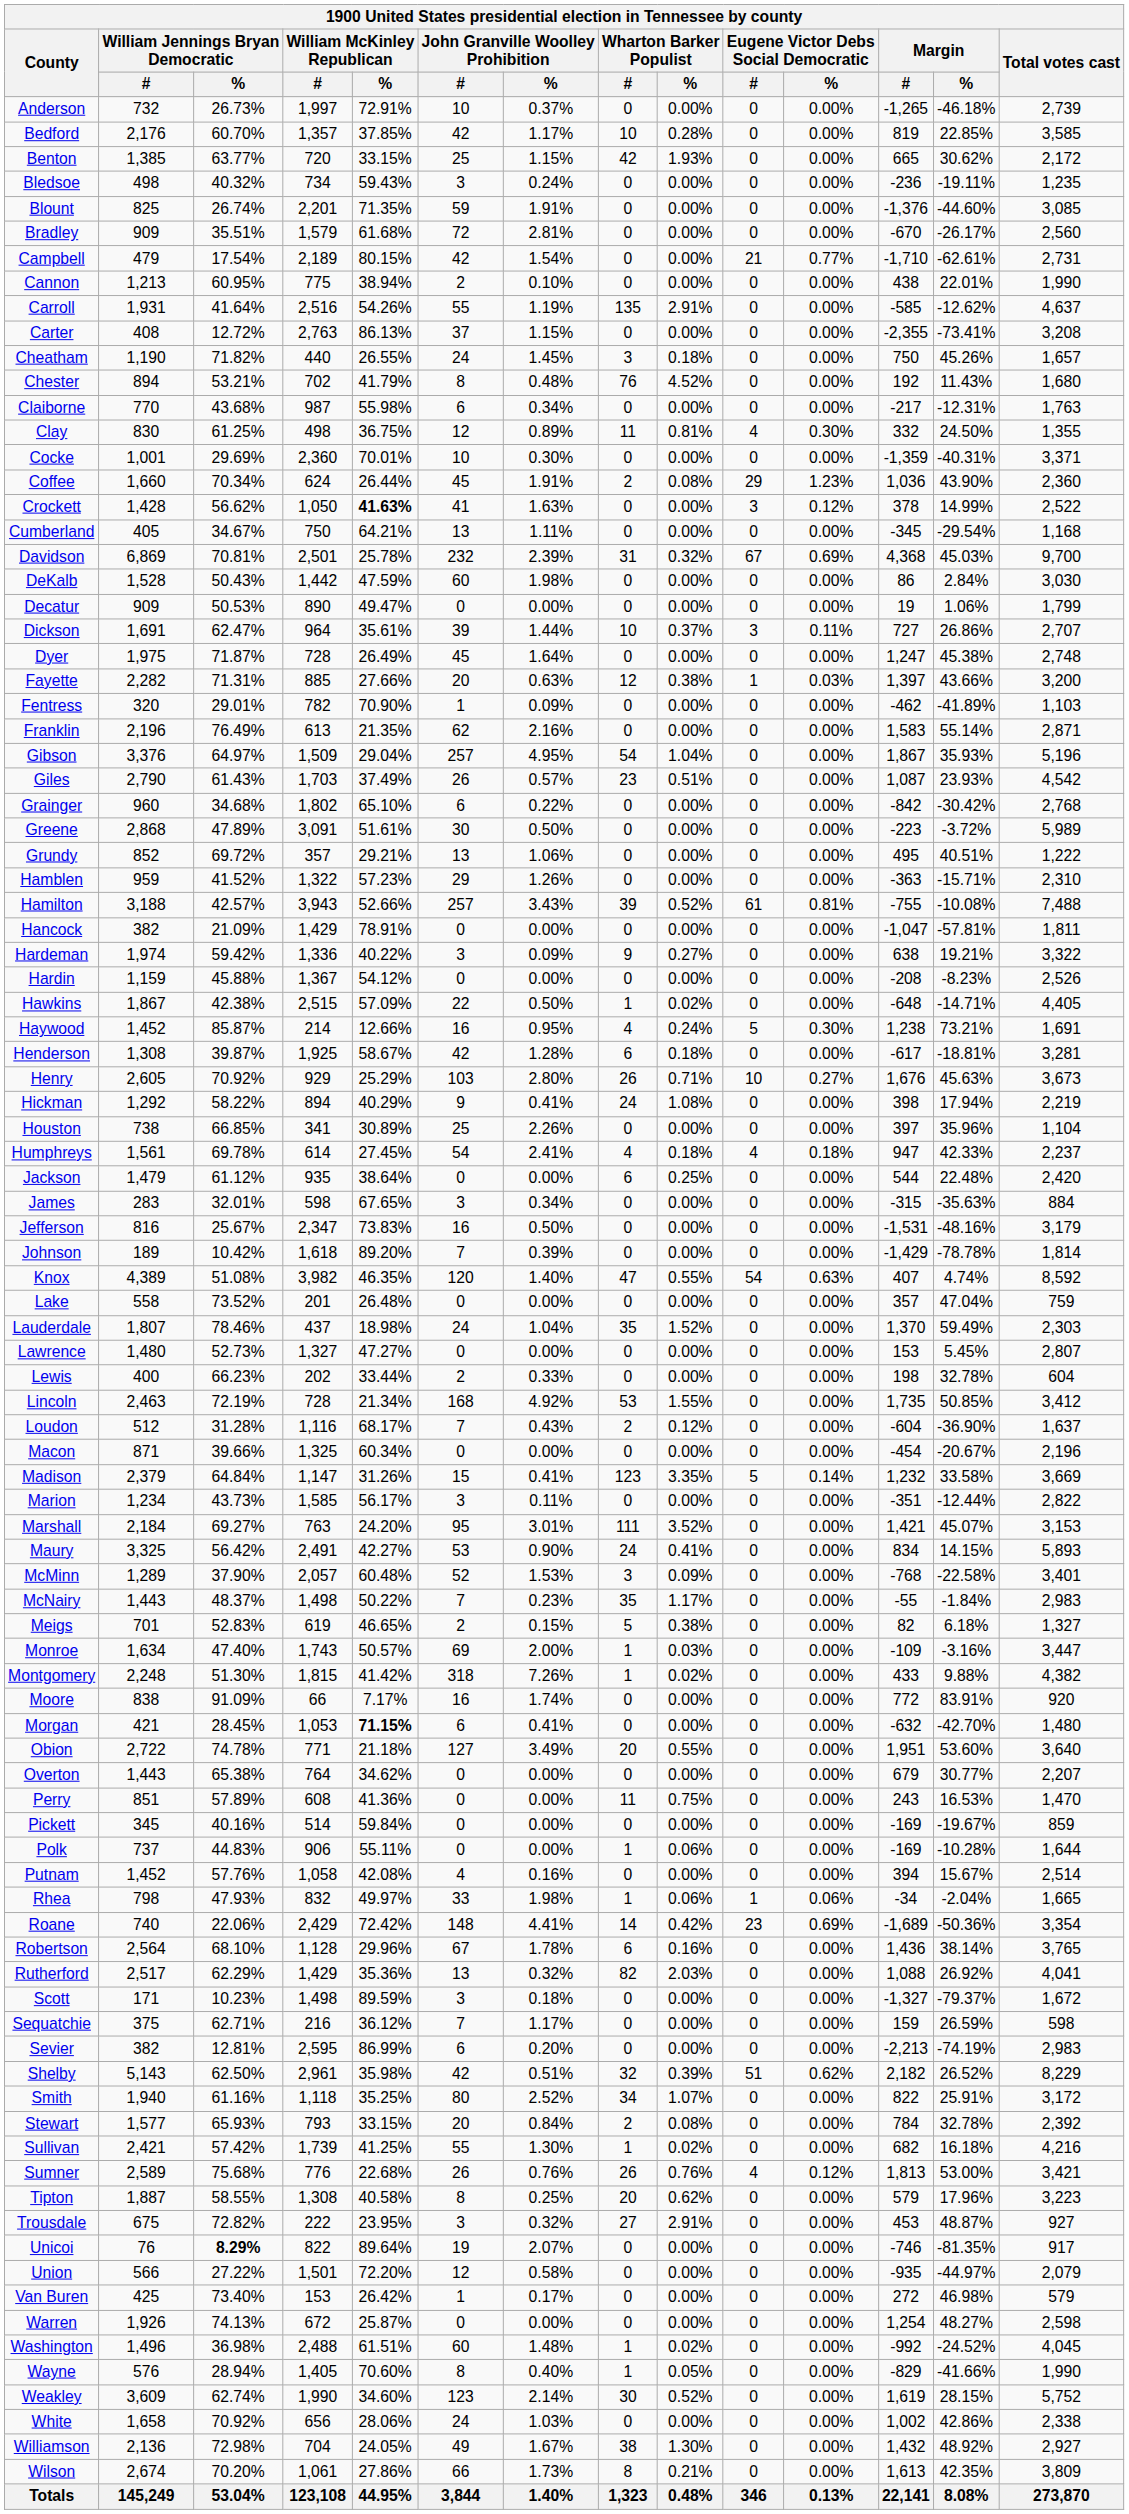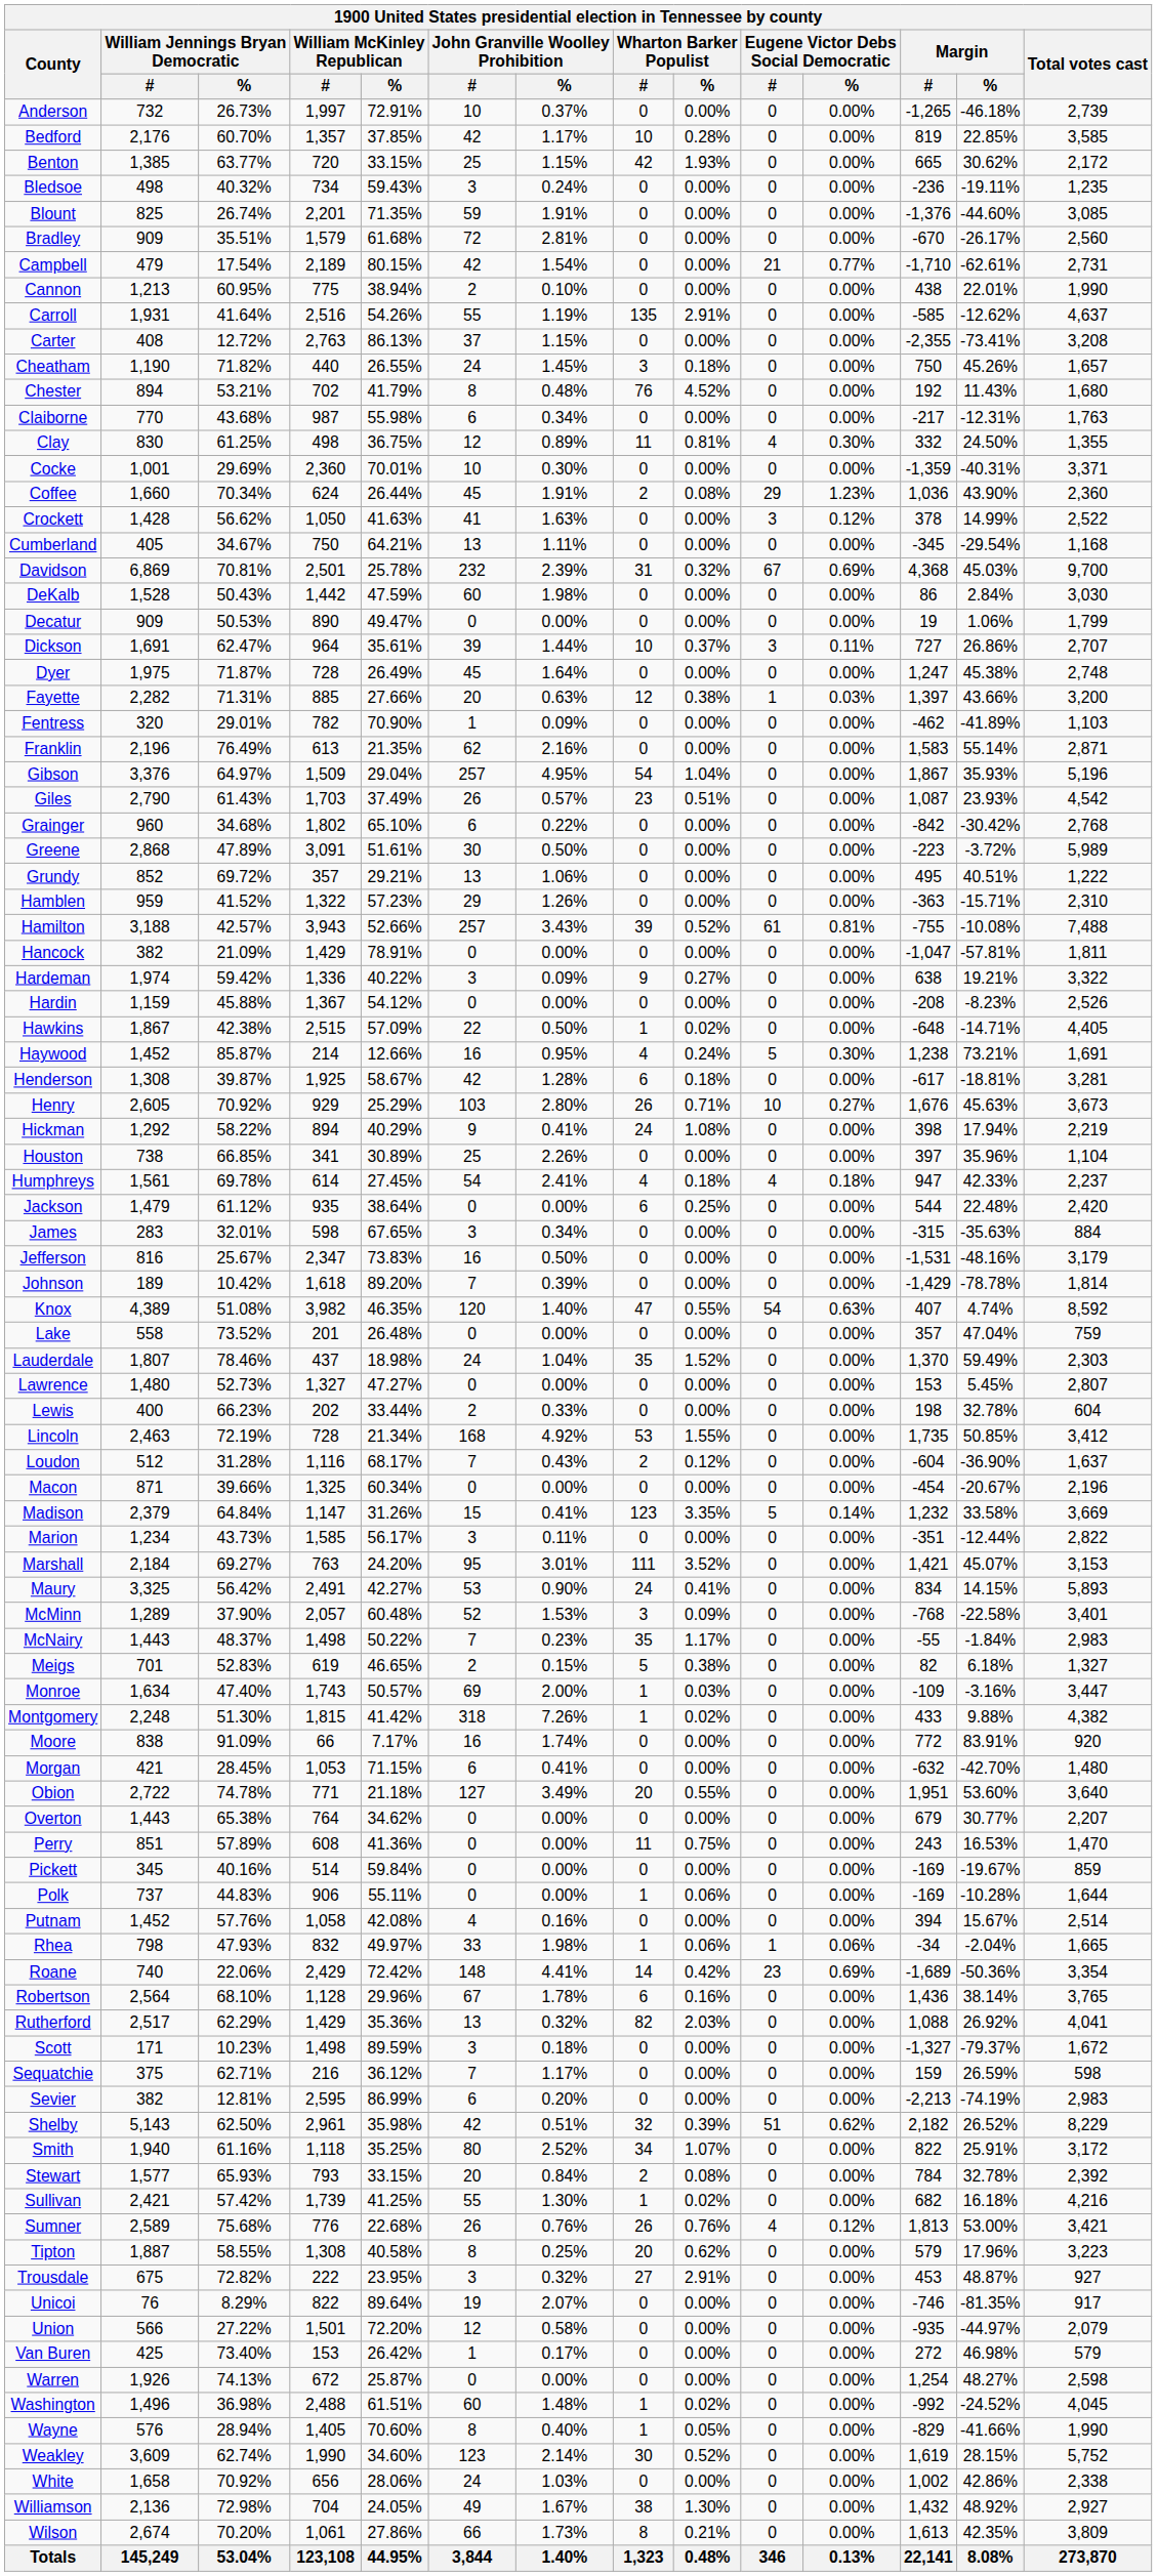Crockett | William McKinley Republican / %: bold -> normal
Morgan | William McKinley Republican / %: bold -> normal
Unicoi | William Jennings Bryan Democratic / %: bold -> normal
